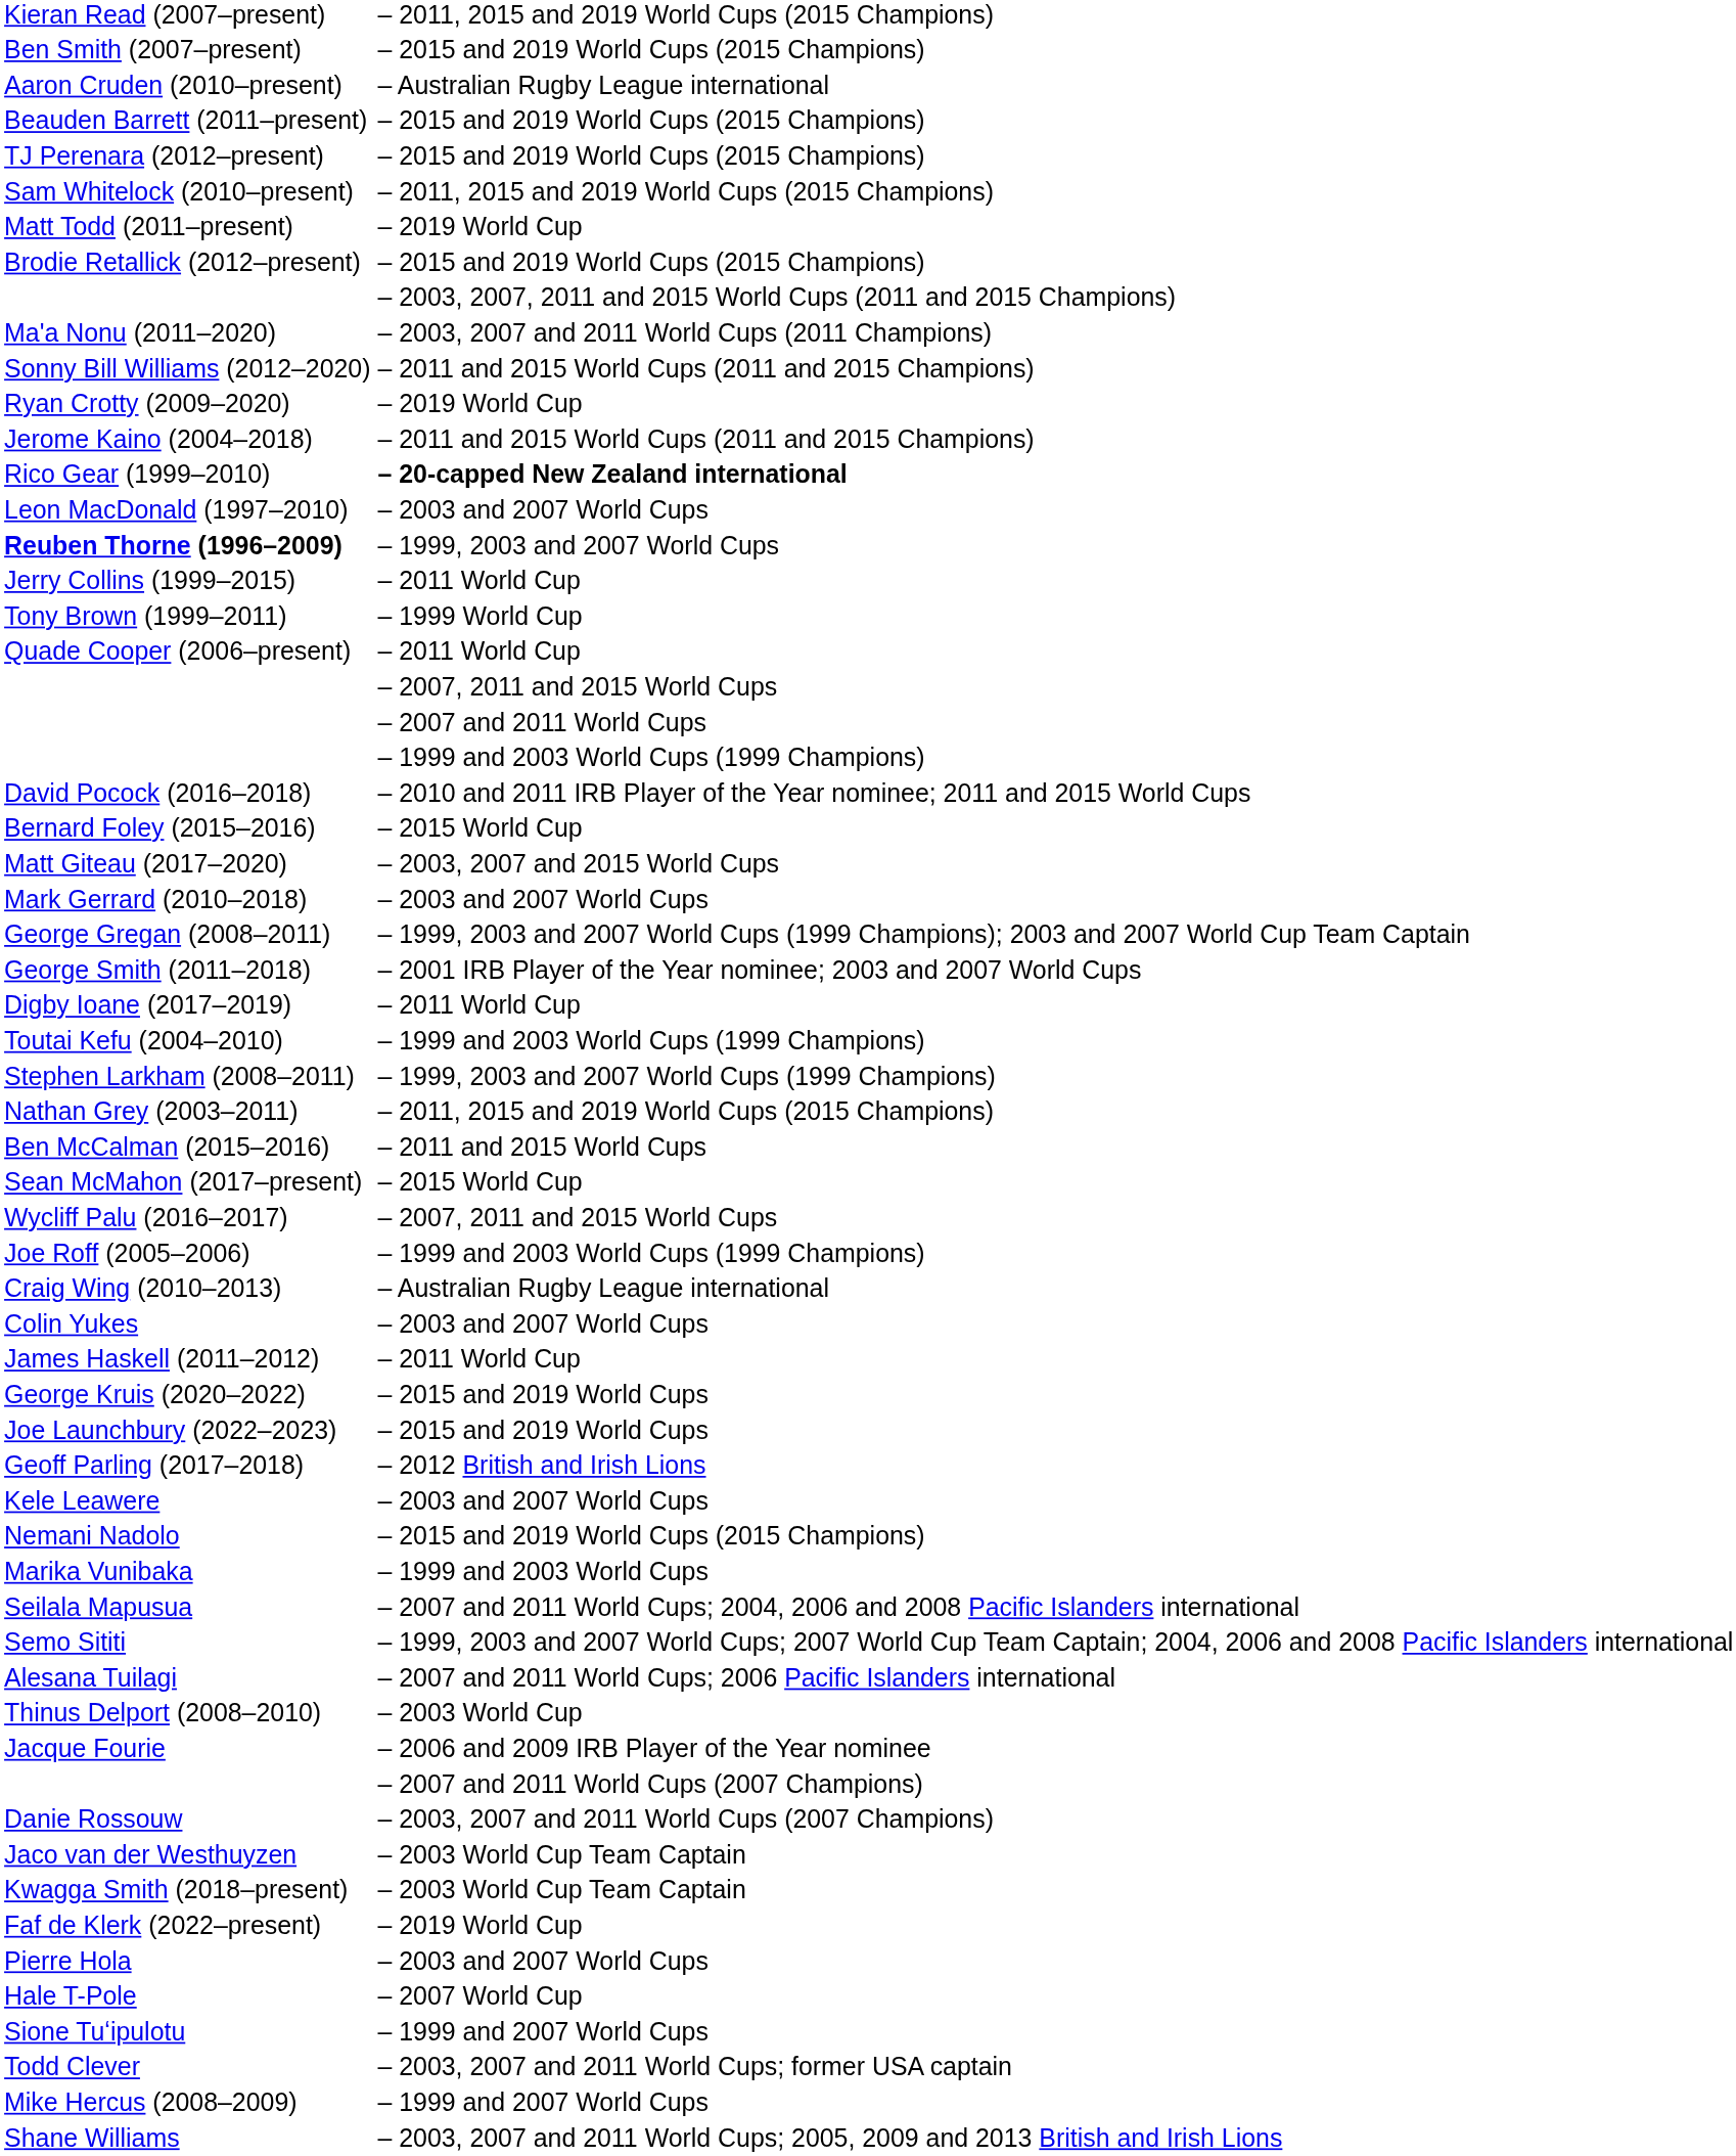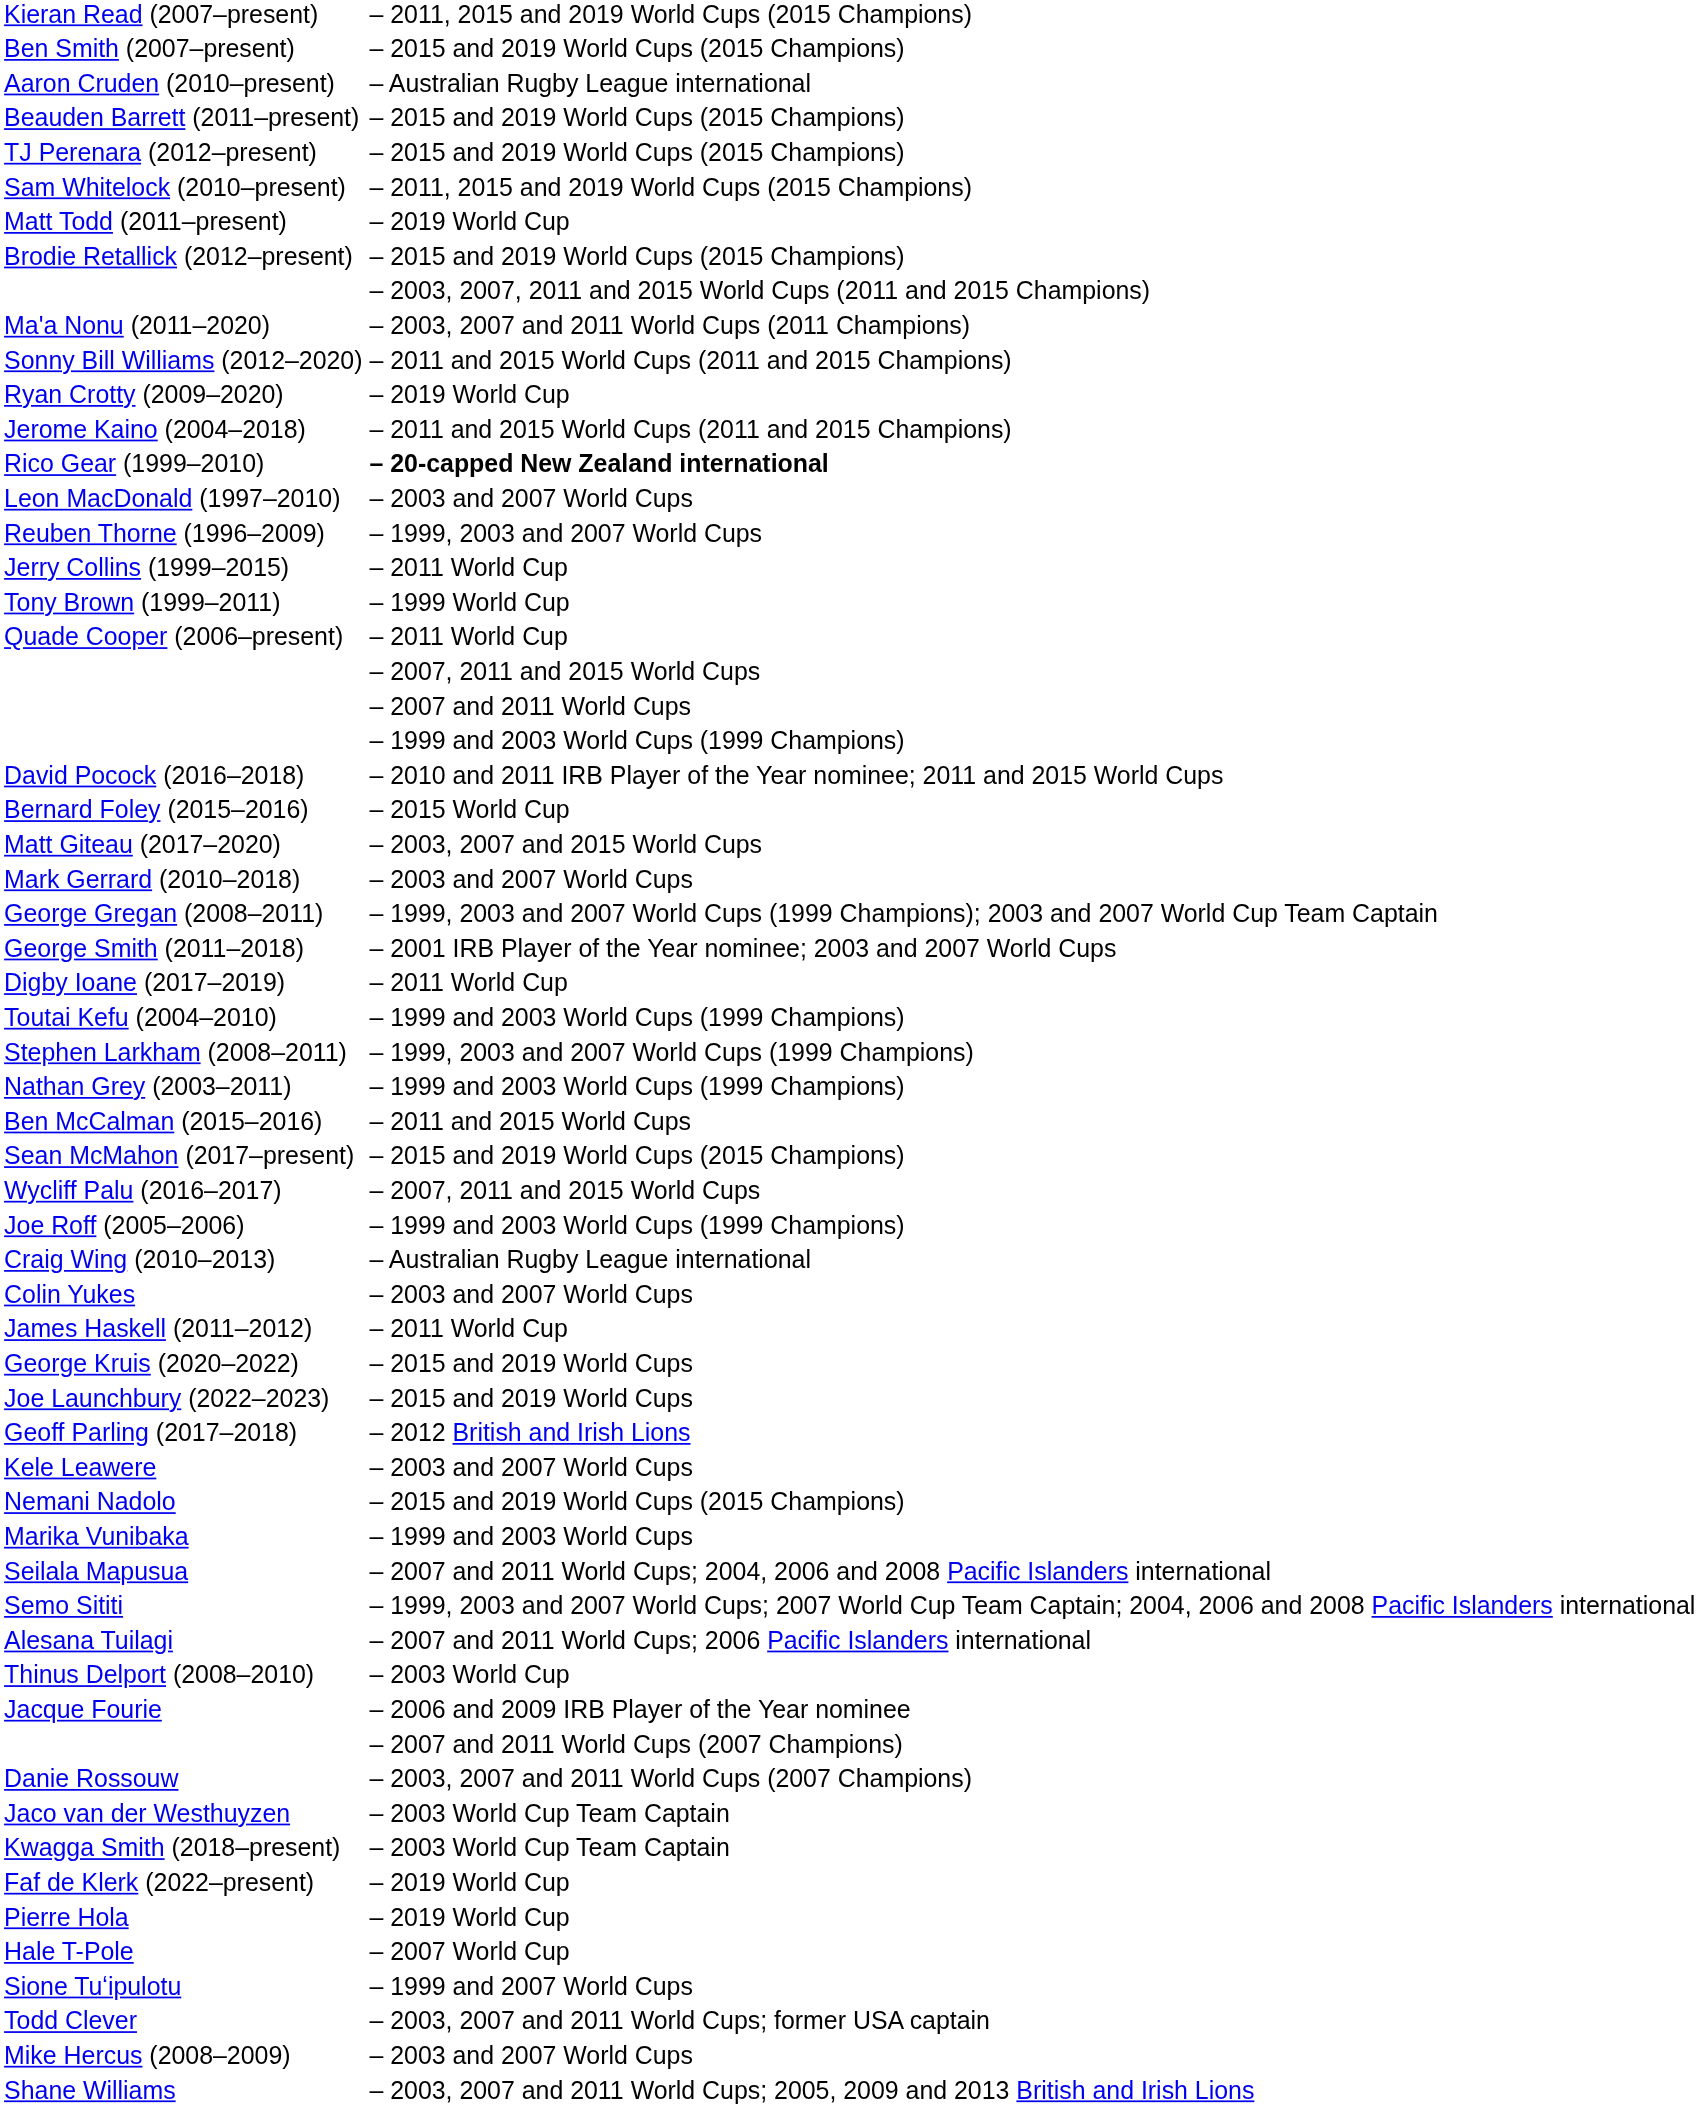row 16 | column 1: bold -> normal
row 32 | column 2: – 2011, 2015 and 2019 World Cups (2015 Champions) -> – 1999 and 2003 World Cups (1999 Champions)
row 34 | column 2: – 2015 World Cup -> – 2015 and 2019 World Cups (2015 Champions)
row 56 | column 2: – 2003 and 2007 World Cups -> – 2019 World Cup
row 60 | column 2: – 1999 and 2007 World Cups -> – 2003 and 2007 World Cups
